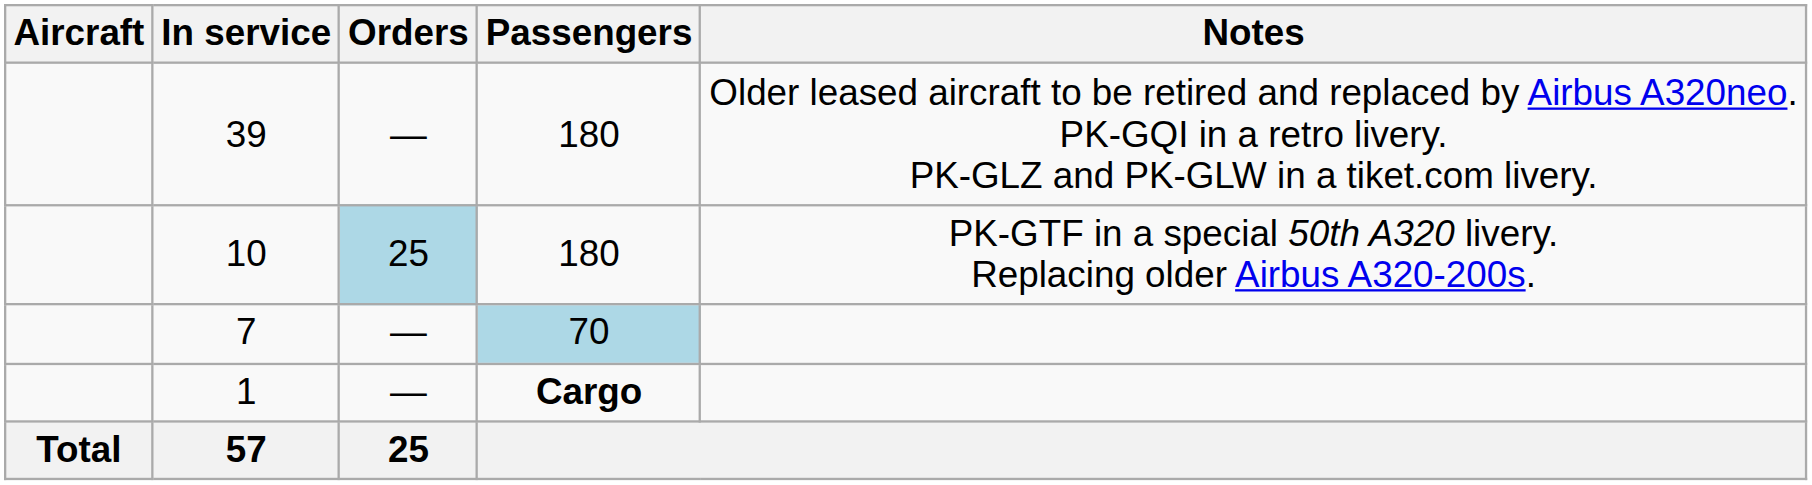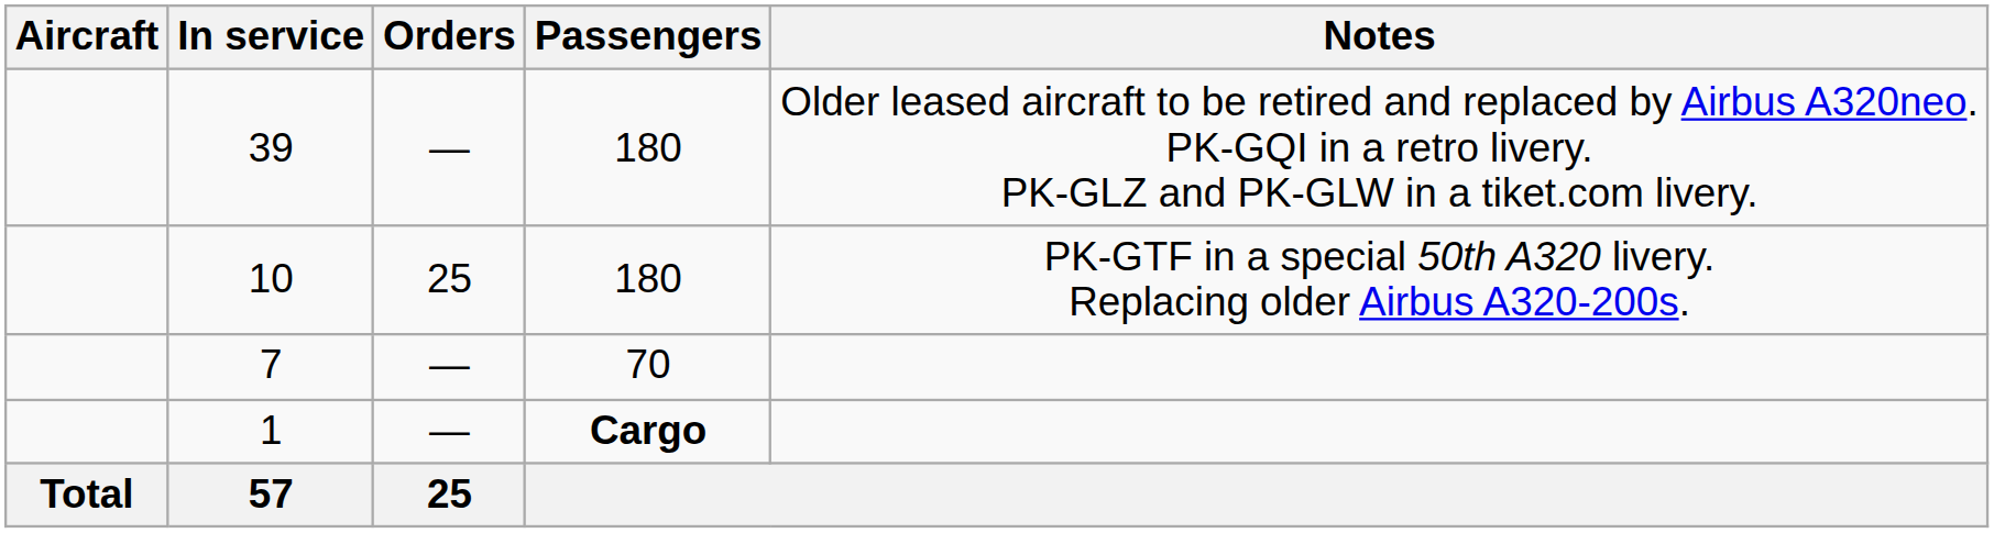10 | Orders: lightblue background -> no background
7 | Passengers: lightblue background -> no background
